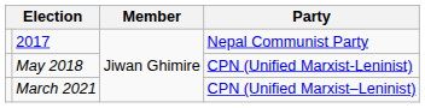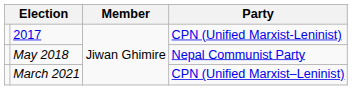2017 | Party: Nepal Communist Party -> CPN (Unified Marxist-Leninist)
May 2018 | Party: CPN (Unified Marxist-Leninist) -> Nepal Communist Party
